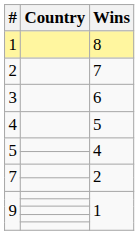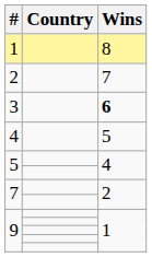3 | Wins: normal -> bold
